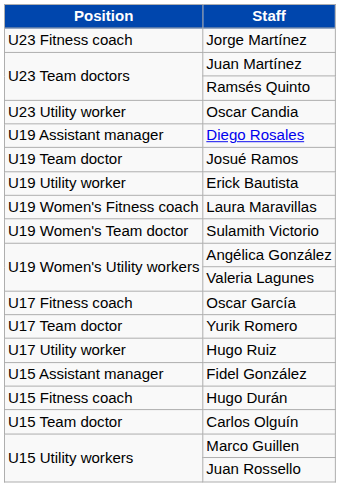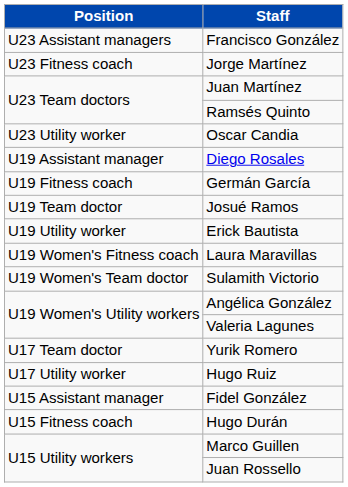+ row: U23 Assistant managers | Francisco González
+ row: U19 Fitness coach | Germán García
- row: U17 Fitness coach | Oscar García
- row: U15 Team doctor | Carlos Olguín
